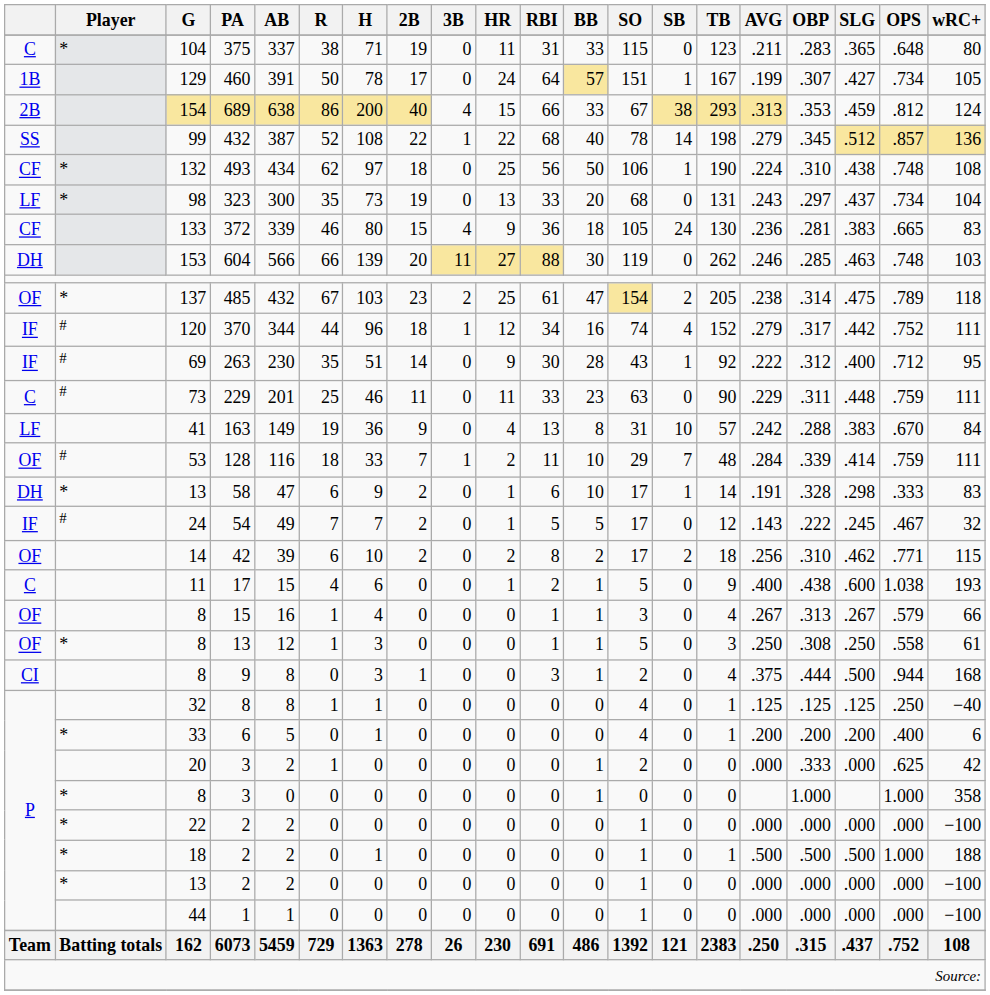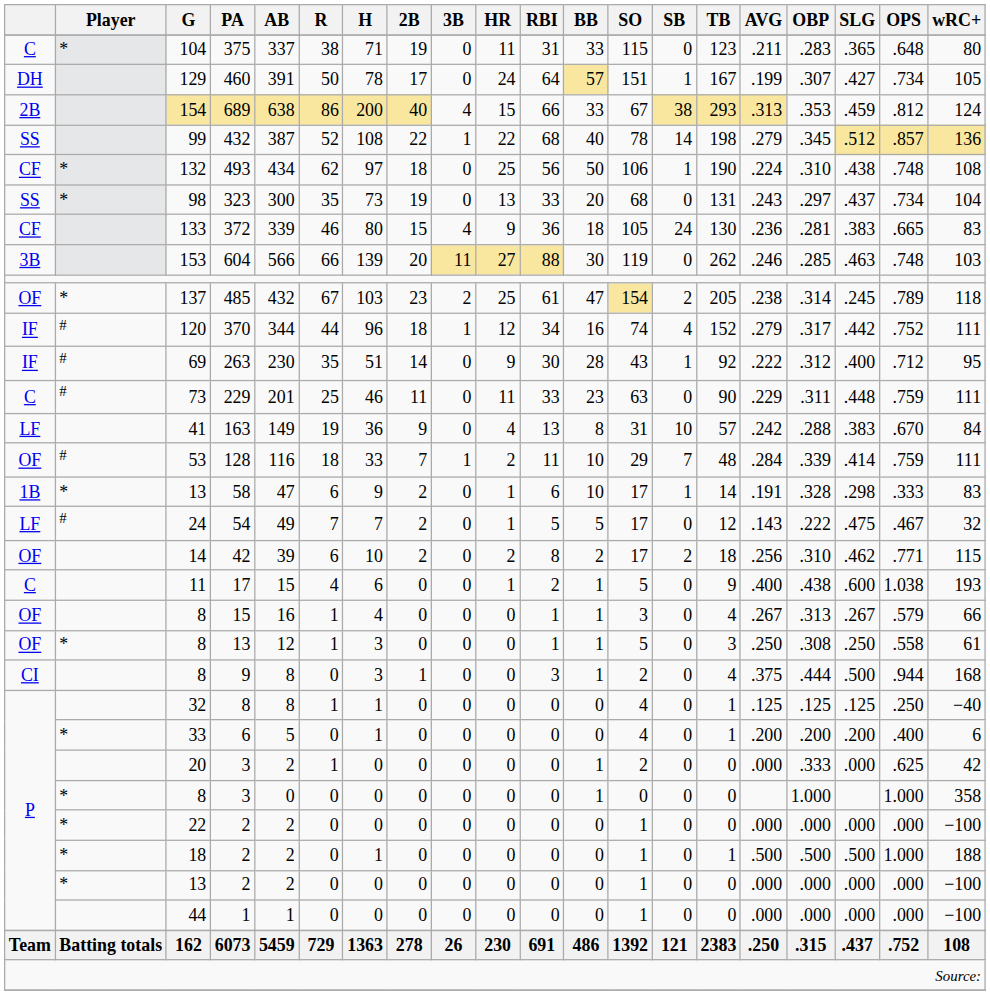460 | column 1: 1B -> DH
323 | column 1: LF -> SS
604 | column 1: DH -> 3B
485 | SLG: .475 -> .245
58 | column 1: DH -> 1B
54 | column 1: IF -> LF
54 | SLG: .245 -> .475
